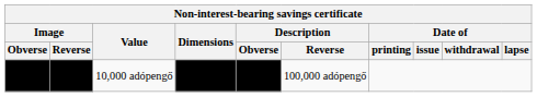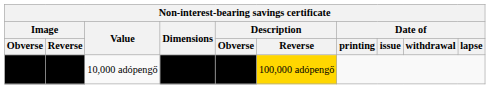10,000 adópengő | Description / Reverse: no background -> gold background
